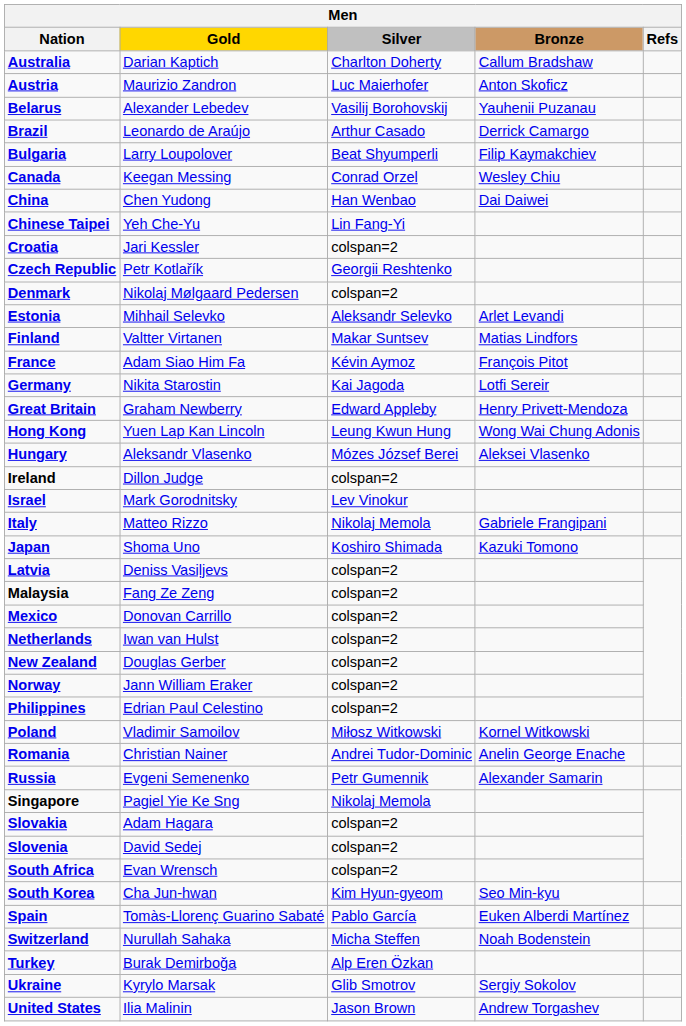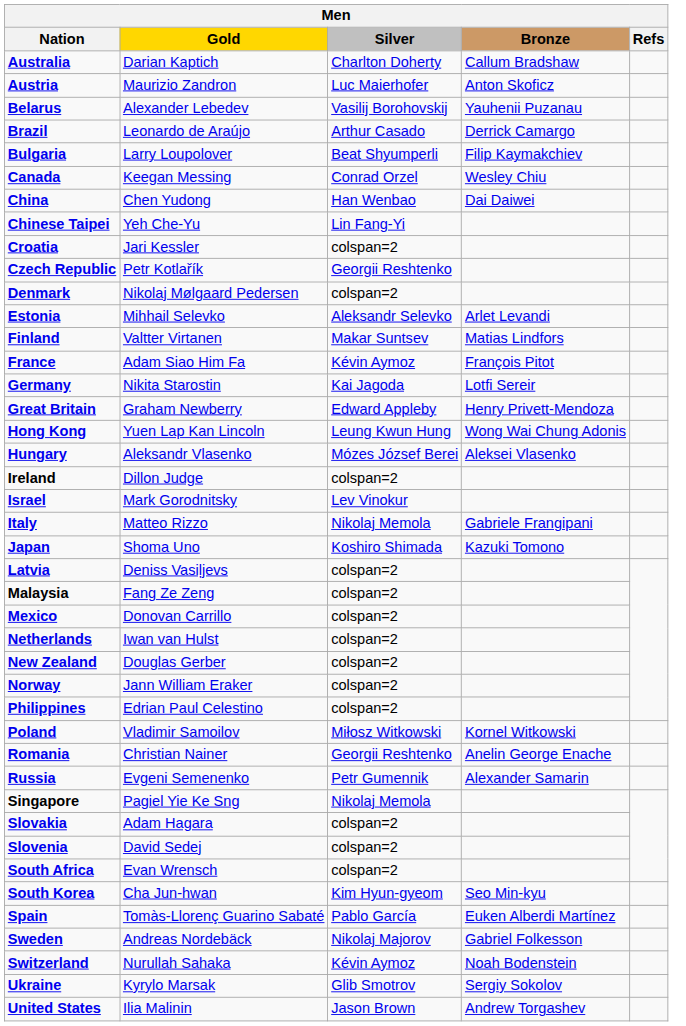Romania | Silver: Andrei Tudor-Dominic -> Georgii Reshtenko
+ row: Sweden | Andreas Nordebäck | Nikolaj Majorov | Gabriel Folkesson
Switzerland | Silver: Micha Steffen -> Kévin Aymoz
- row: Turkey | Burak Demirboğa | Alp Eren Özkan
